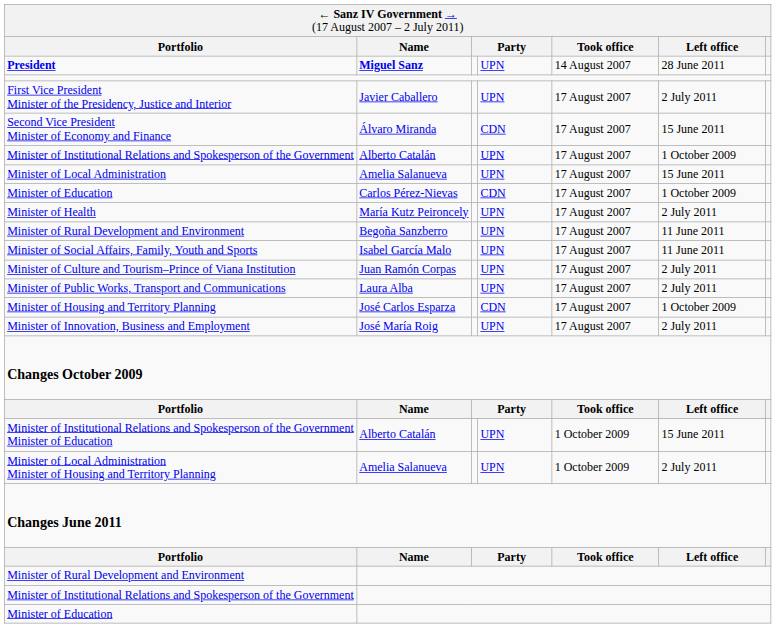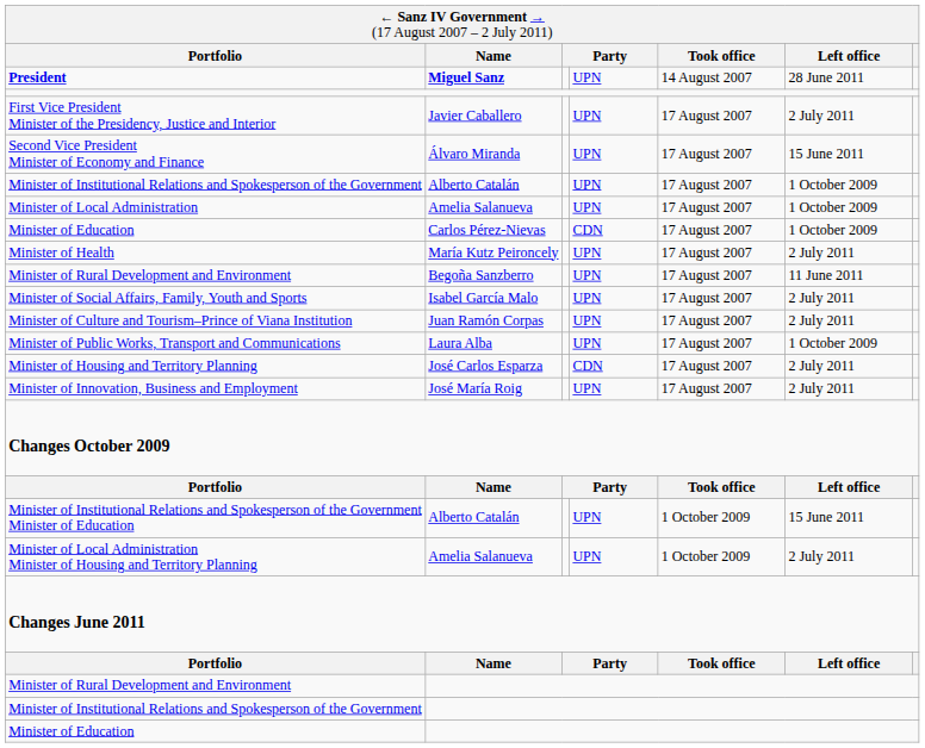Second Vice President Minister of Economy and Finance | column 4: CDN -> UPN
Minister of Local Administration | column 6: 15 June 2011 -> 1 October 2009
Minister of Social Affairs, Family, Youth and Sports | column 6: 11 June 2011 -> 2 July 2011
Minister of Public Works, Transport and Communications | column 6: 2 July 2011 -> 1 October 2009
Minister of Housing and Territory Planning | column 6: 1 October 2009 -> 2 July 2011
